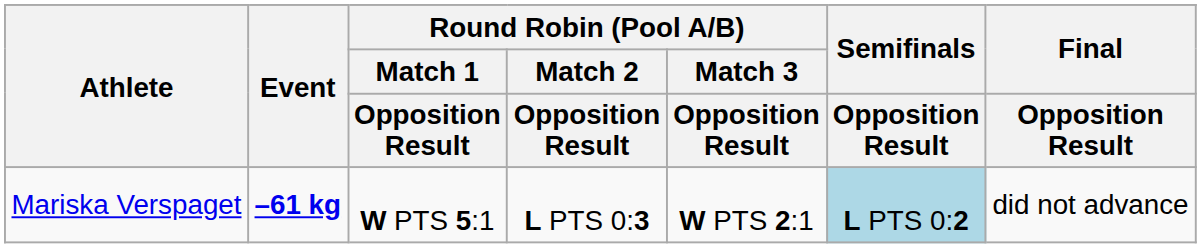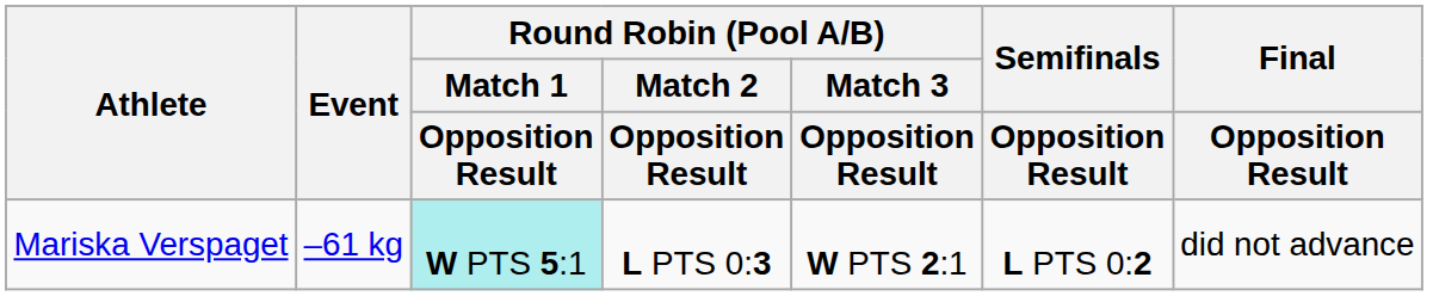Mariska Verspaget | Event: bold -> normal
Mariska Verspaget | Round Robin (Pool A/B) / Match 1 / Opposition Result: no background -> paleturquoise background
Mariska Verspaget | Semifinals / Opposition Result: lightblue background -> no background
